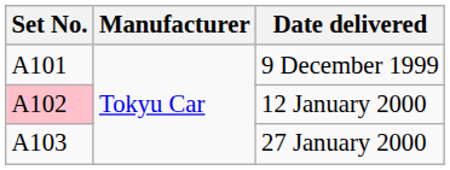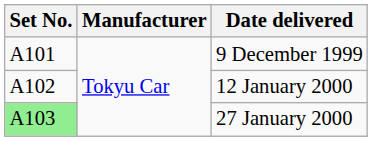12 January 2000 | Set No.: pink background -> no background
27 January 2000 | Set No.: no background -> lightgreen background
